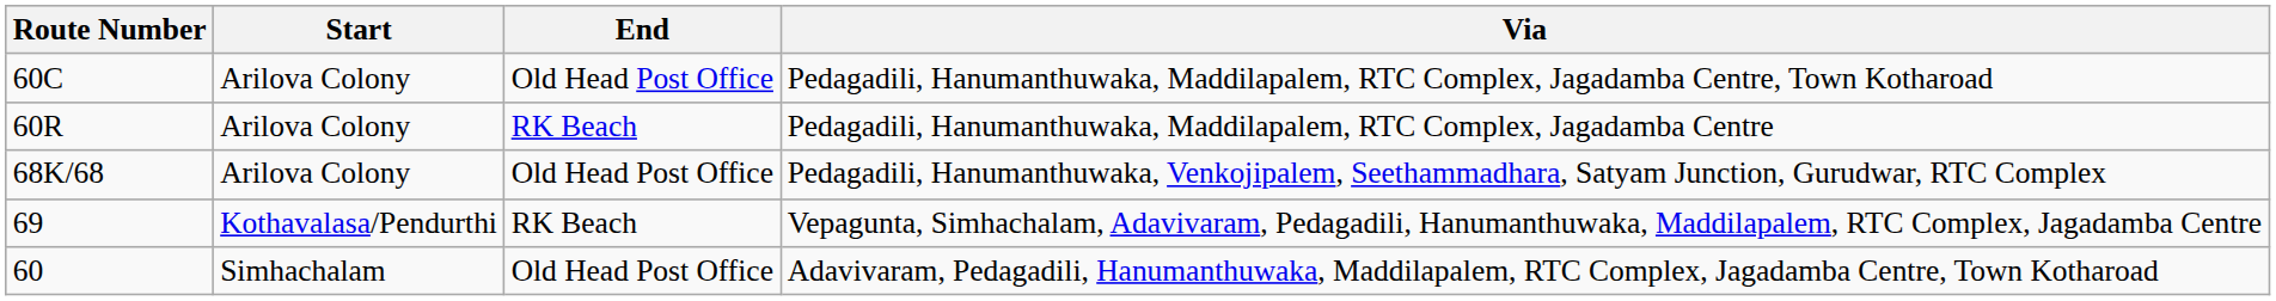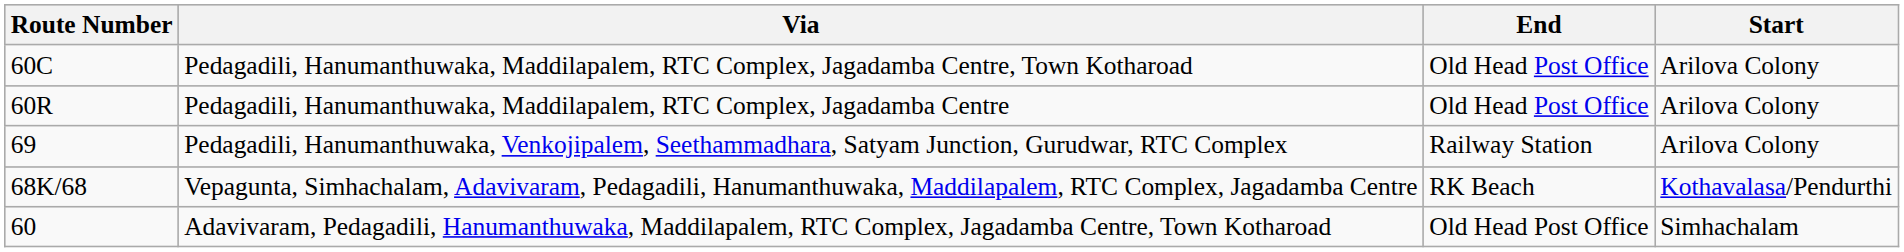columns swapped: Start <-> Via
row 3 | End: RK Beach -> Old Head Post Office
row 4 | Route Number: 68K/68 -> 69
row 4 | End: Old Head Post Office -> Railway Station
row 5 | Route Number: 69 -> 68K/68
